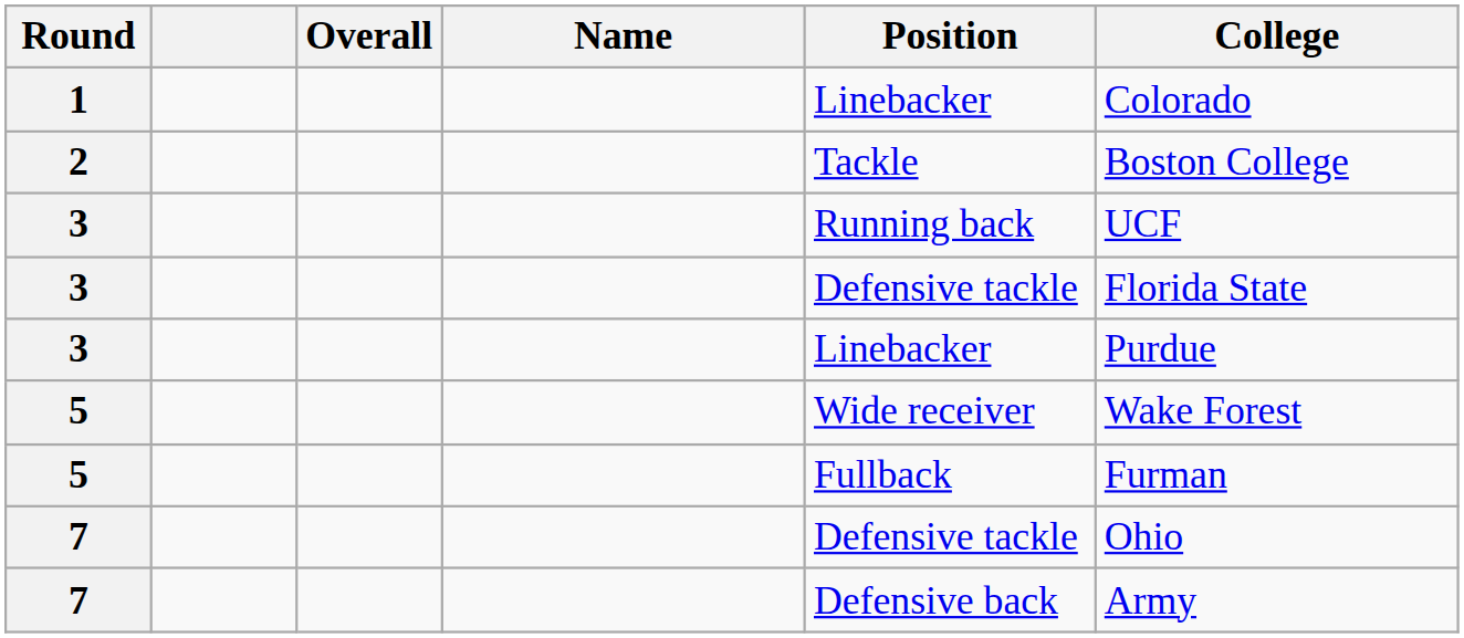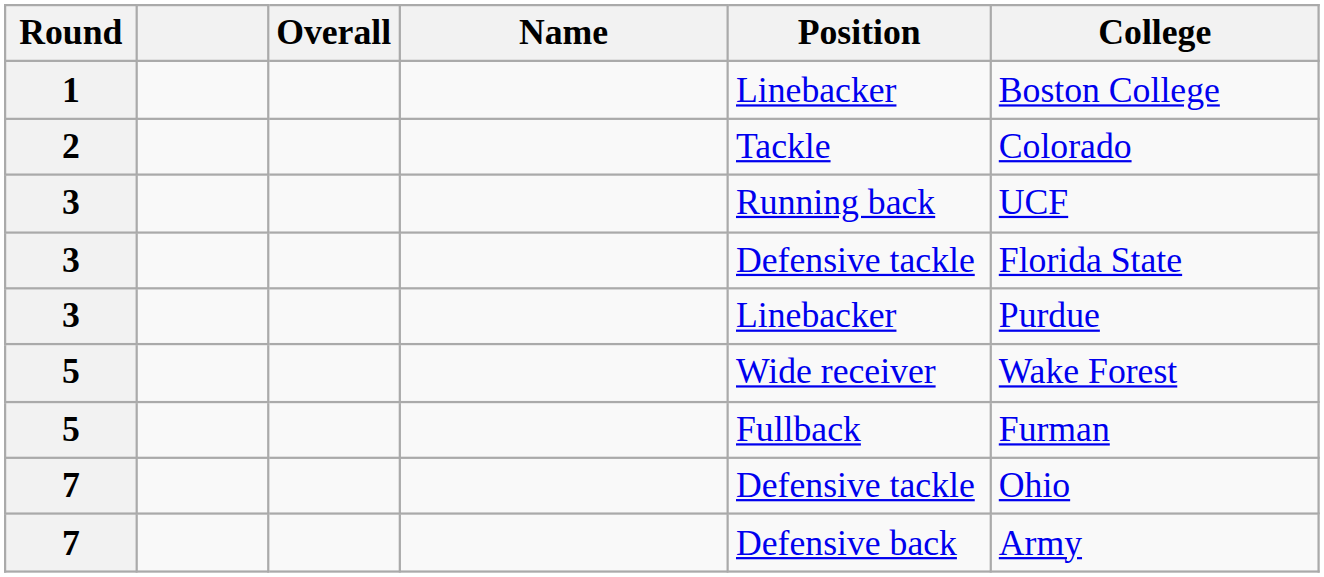1 | College: Colorado -> Boston College
2 | College: Boston College -> Colorado
